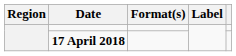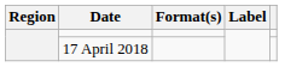17 April 2018 | Date: bold -> normal
